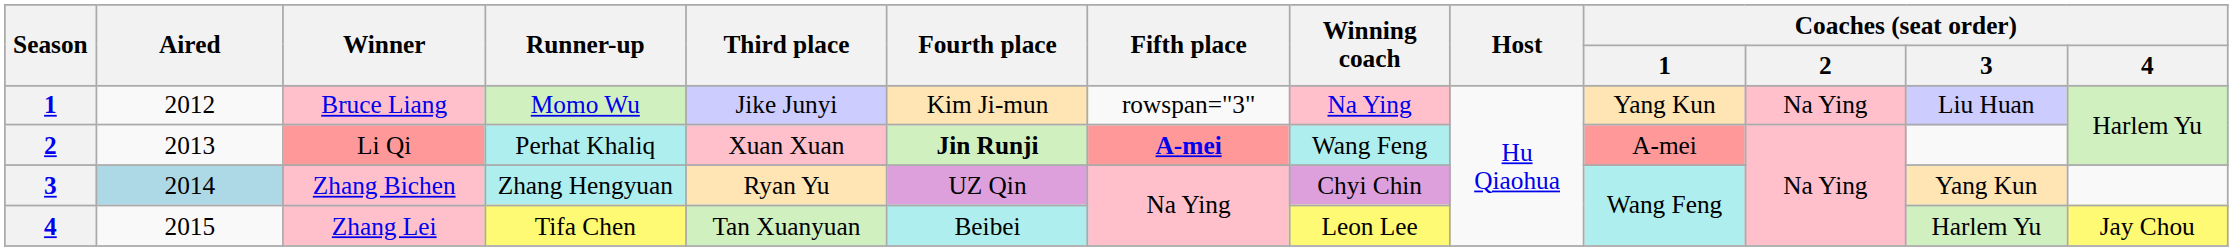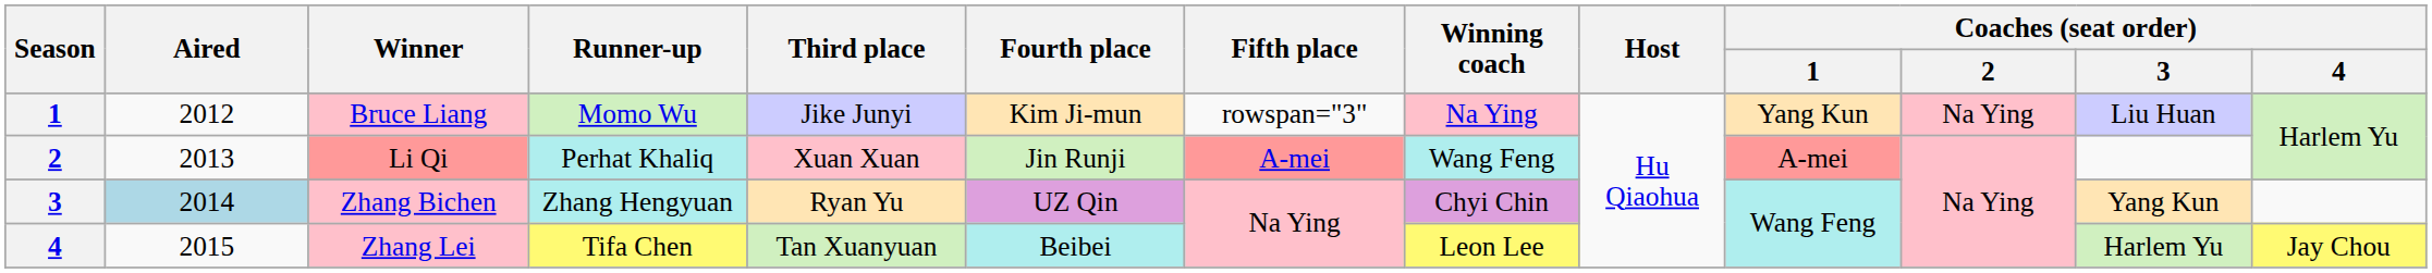Li Qi | Fourth place: bold -> normal
Li Qi | Fifth place: bold -> normal
